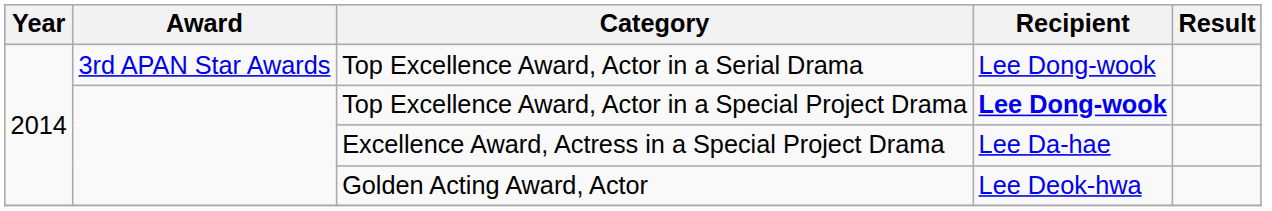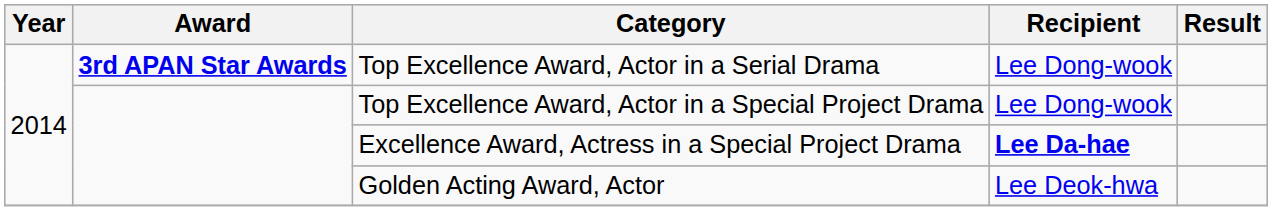Top Excellence Award, Actor in a Serial Drama | Award: normal -> bold
Top Excellence Award, Actor in a Special Project Drama | Recipient: bold -> normal
Excellence Award, Actress in a Special Project Drama | Recipient: normal -> bold
